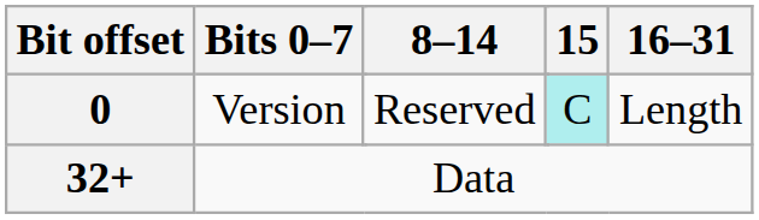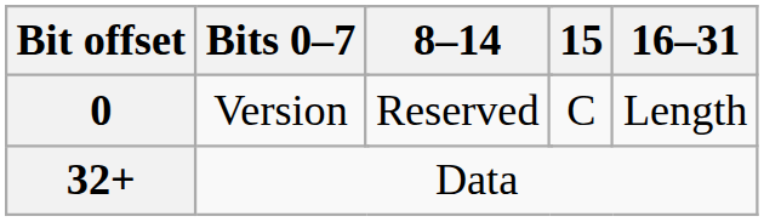0 | 15: paleturquoise background -> no background
